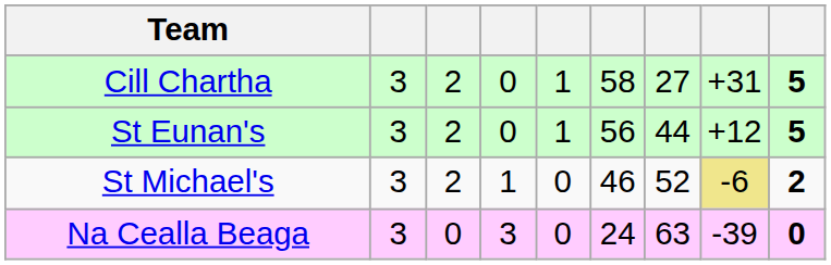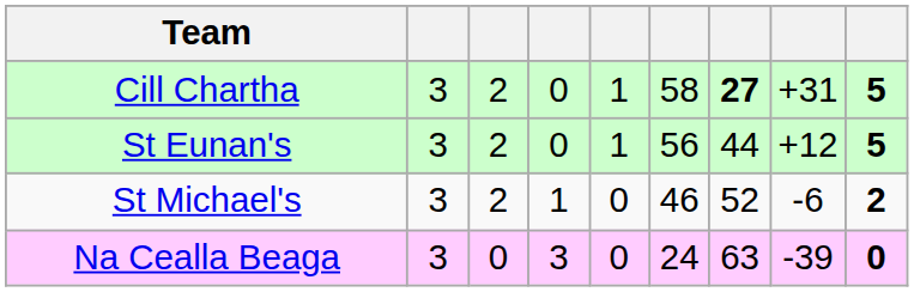Cill Chartha | column 7: normal -> bold
St Michael's | column 8: khaki background -> no background
